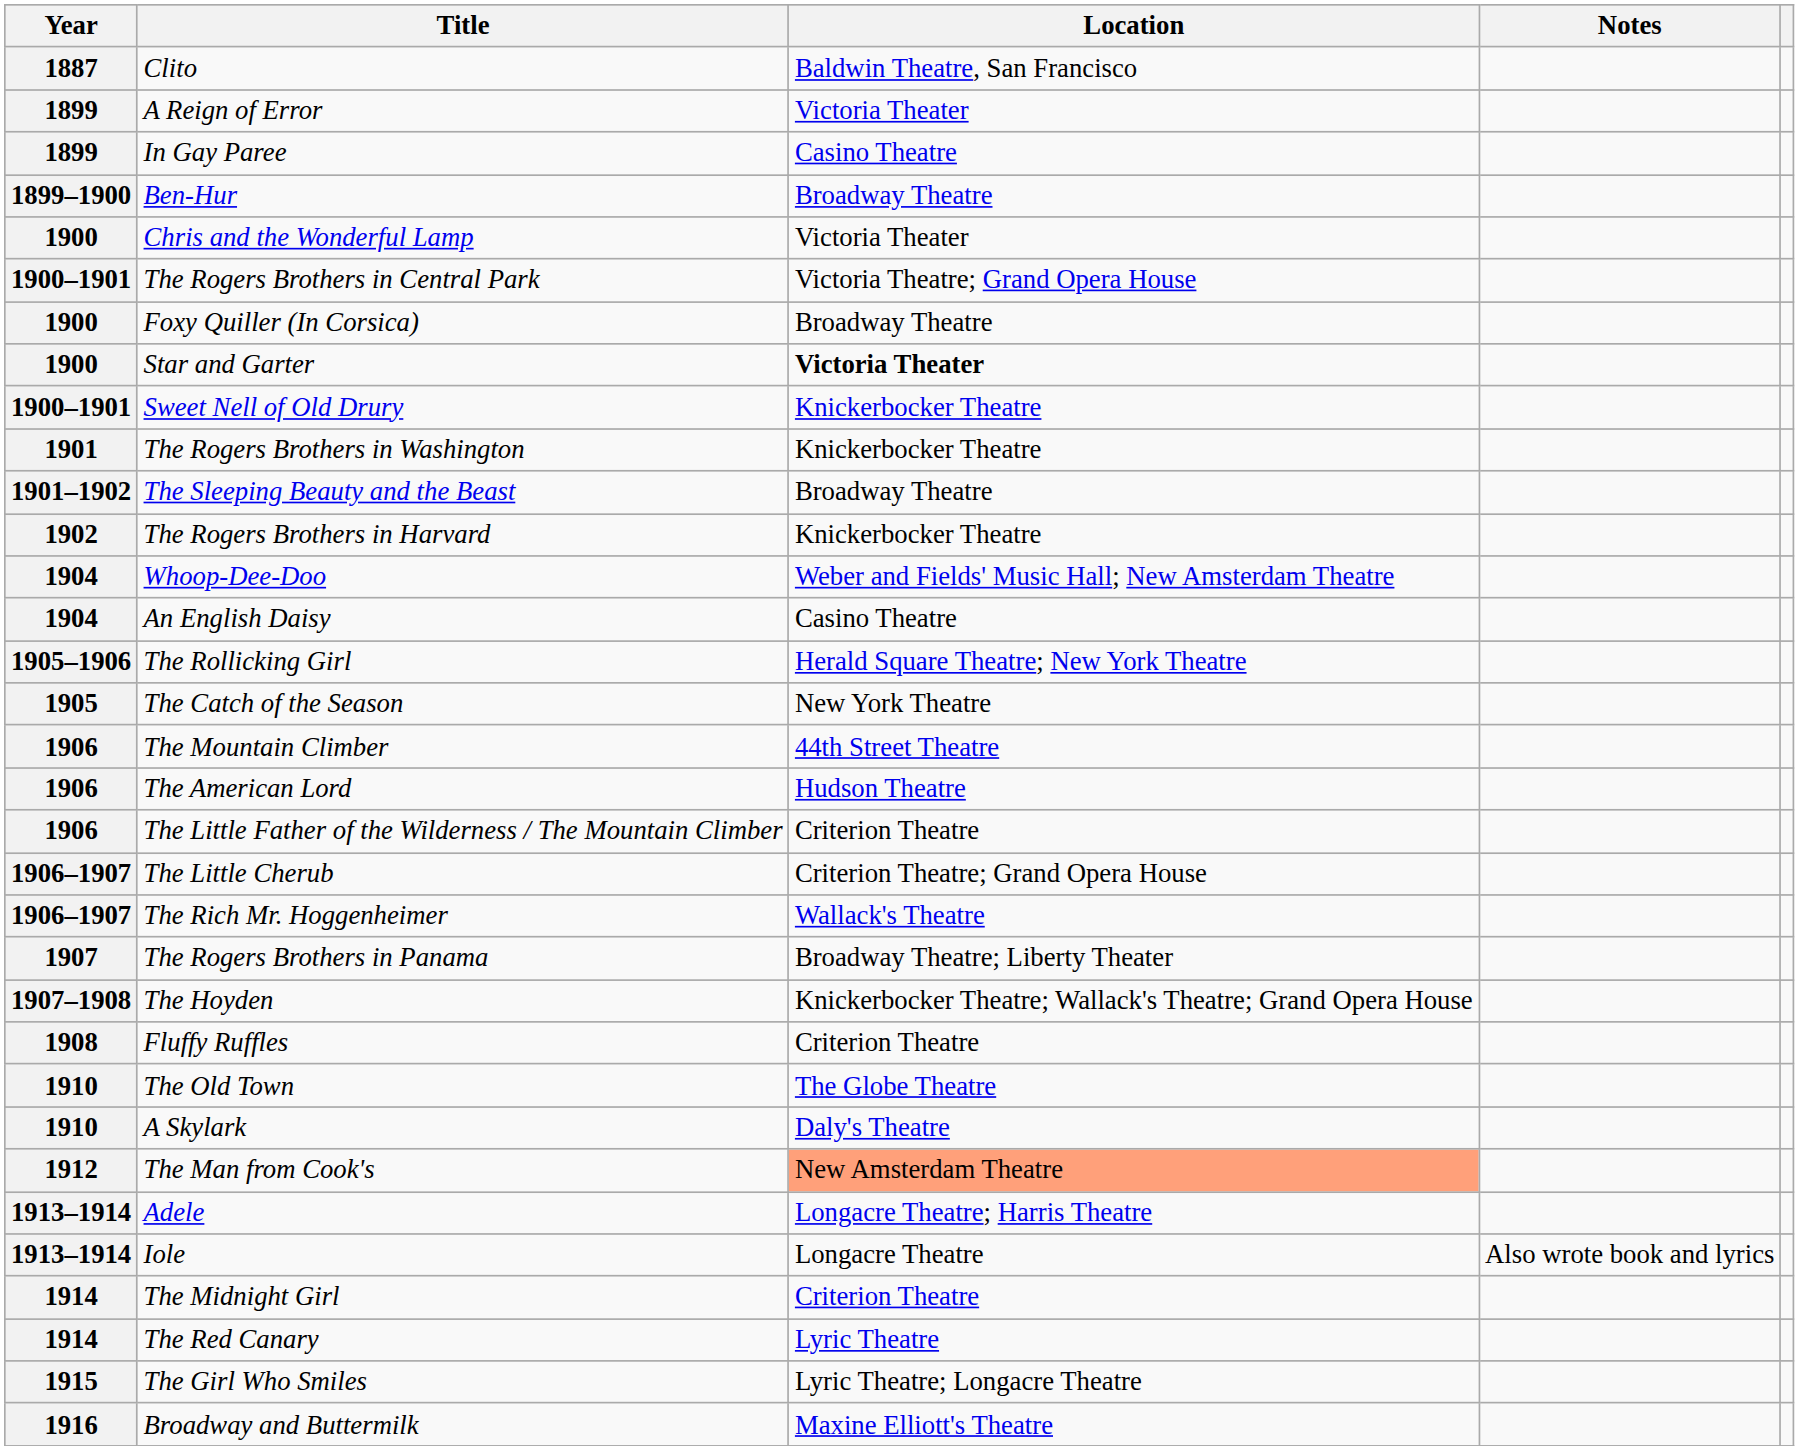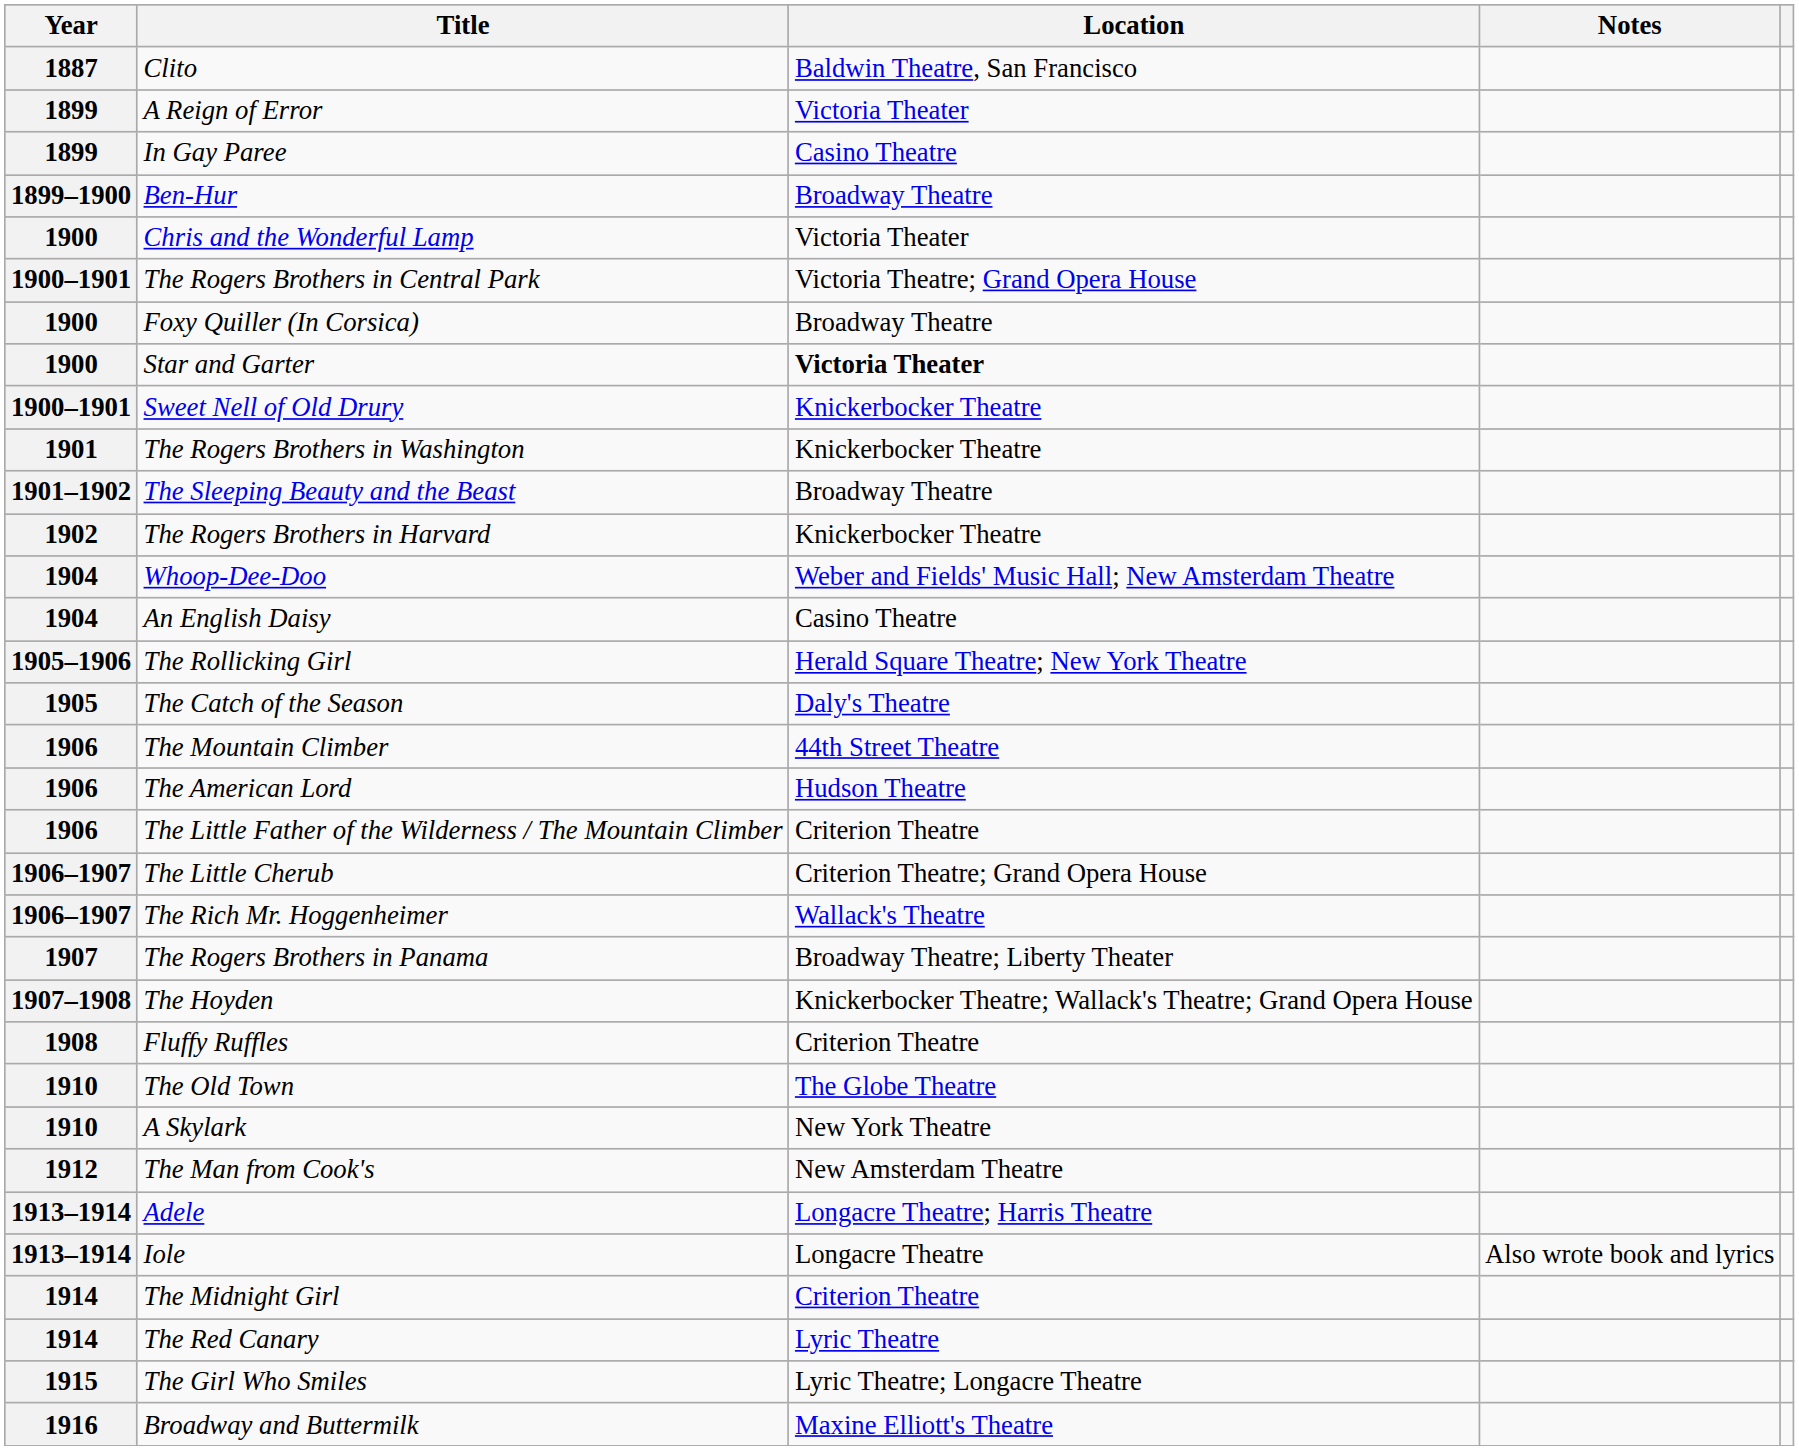The Catch of the Season | Location: New York Theatre -> Daly's Theatre
A Skylark | Location: Daly's Theatre -> New York Theatre
The Man from Cook's | Location: lightsalmon background -> no background
